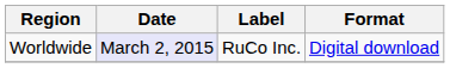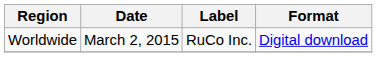Worldwide | Date: lavender background -> no background
